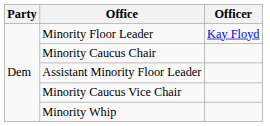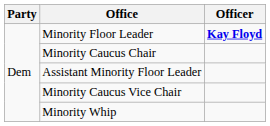Minority Floor Leader | Officer: normal -> bold
